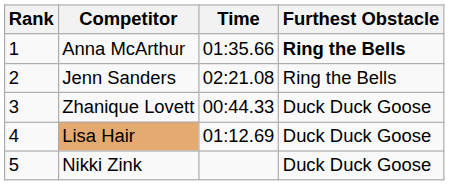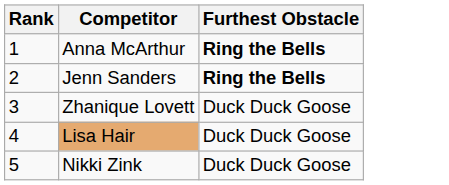- column: Time | 01:35.66 | 02:21.08 | 00:44.33 | 01:12.69
Jenn Sanders | Furthest Obstacle: normal -> bold
